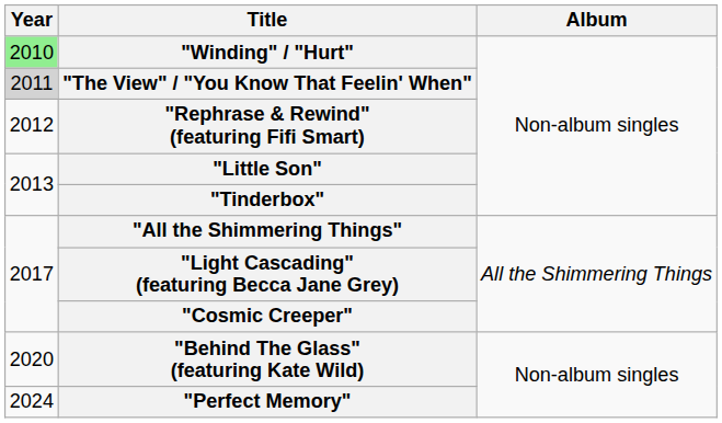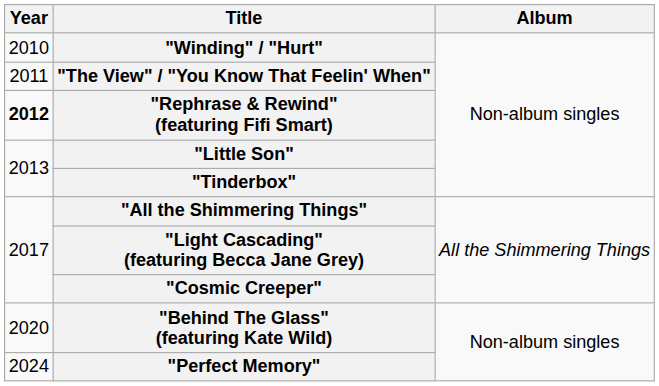"Winding" / "Hurt" | Year: lightgreen background -> no background
"The View" / "You Know That Feelin' When" | Year: lightgrey background -> no background
"Rephrase & Rewind" (featuring Fifi Smart) | Year: normal -> bold
